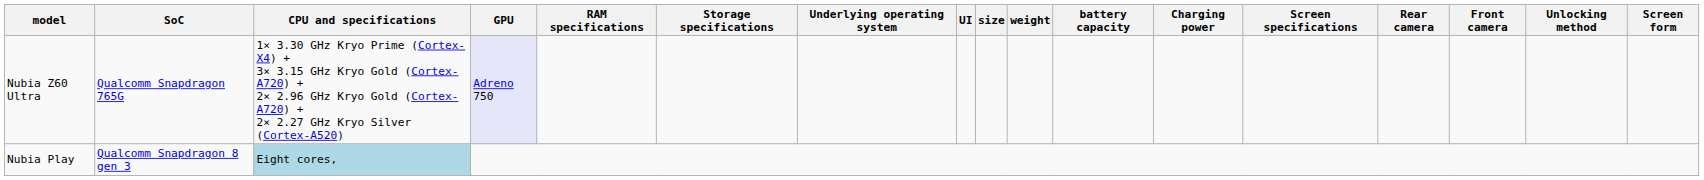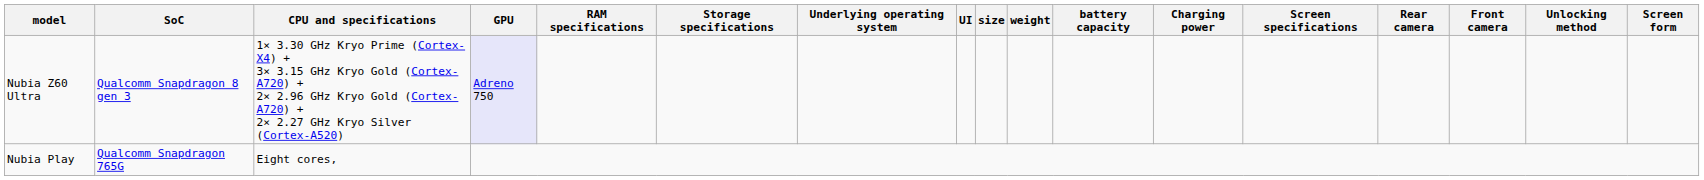Nubia Z60 Ultra | SoC: Qualcomm Snapdragon 765G -> Qualcomm Snapdragon 8 gen 3
Nubia Play | SoC: Qualcomm Snapdragon 8 gen 3 -> Qualcomm Snapdragon 765G
Nubia Play | CPU and specifications: lightblue background -> no background
